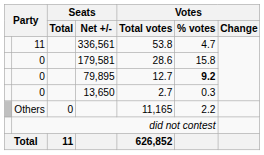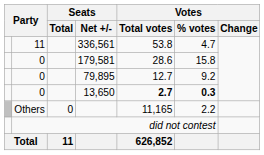79,895 | Votes / % votes: bold -> normal
13,650 | Votes / Total votes: normal -> bold
13,650 | Votes / % votes: normal -> bold
